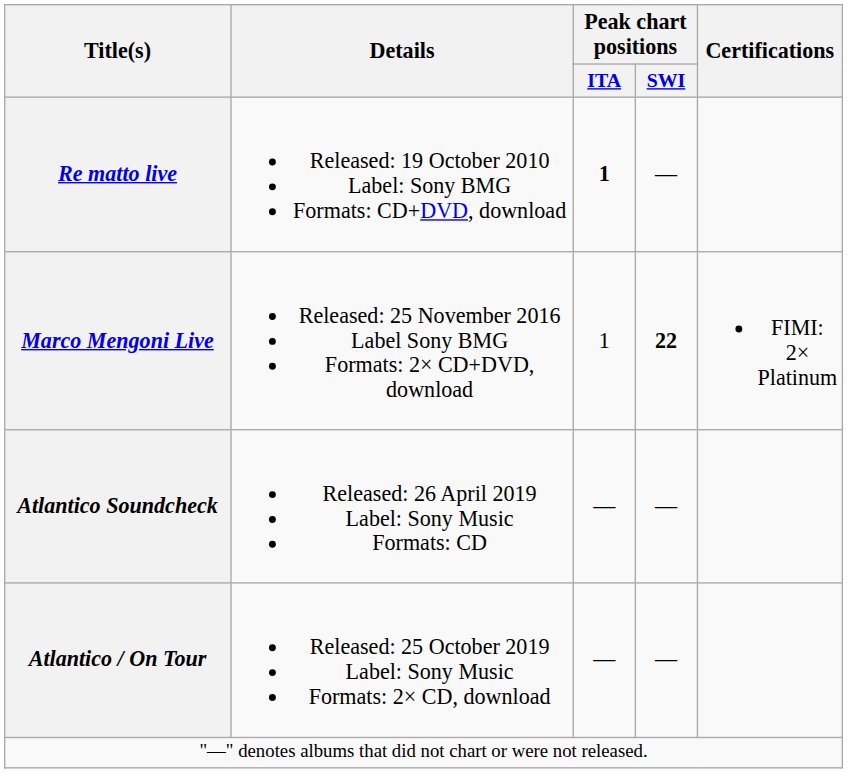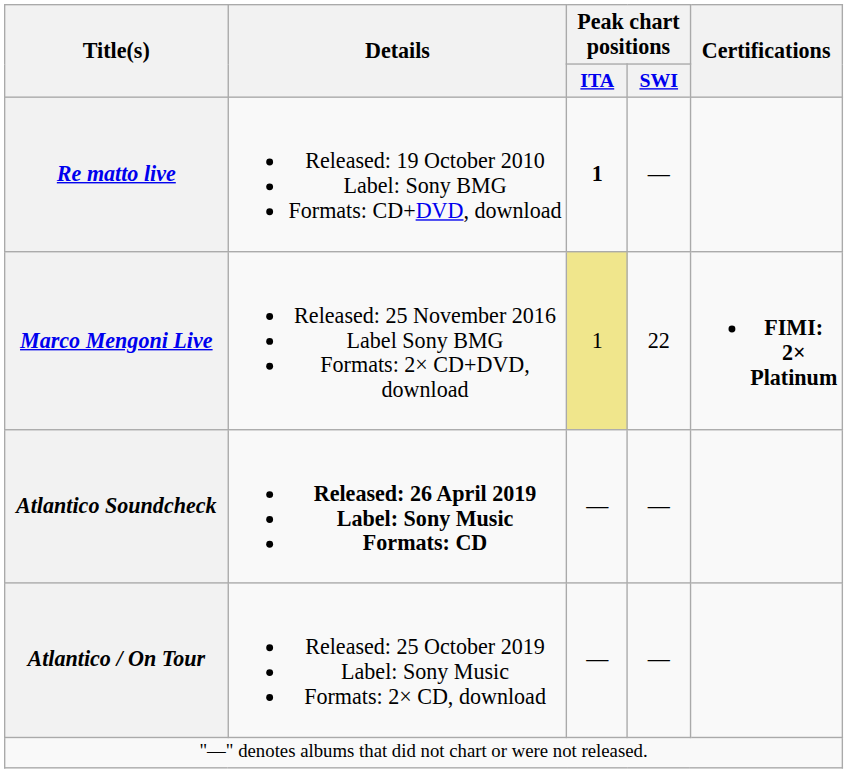Marco Mengoni Live | Peak chart positions / ITA: no background -> khaki background
Marco Mengoni Live | Peak chart positions / SWI: bold -> normal
Marco Mengoni Live | Certifications: normal -> bold
Atlantico Soundcheck | Details: normal -> bold
